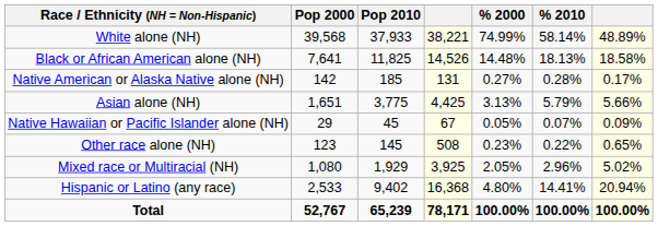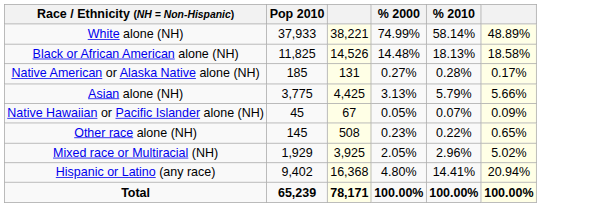- column: Pop 2000 | 39,568 | 7,641 | 142 | 1,651 | 29 | 123 | 1,080 | 2,533 | 52,767
